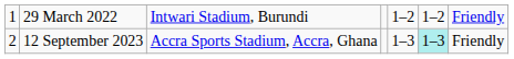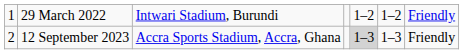12 September 2023 | column 5: no background -> lightgrey background
12 September 2023 | column 6: paleturquoise background -> no background
